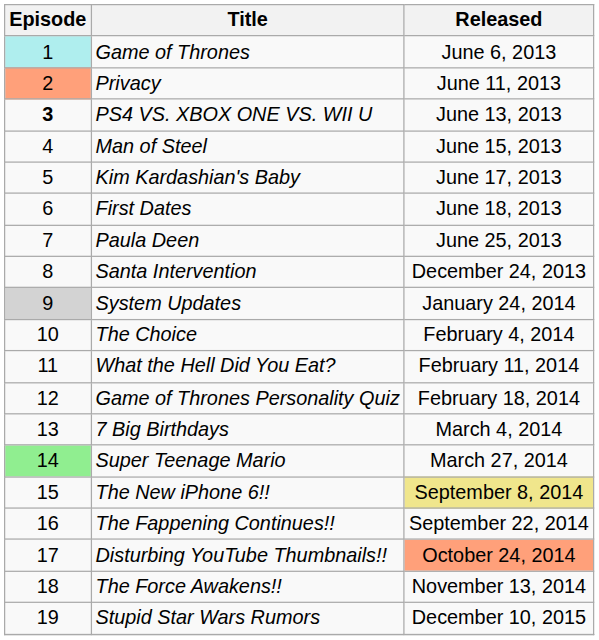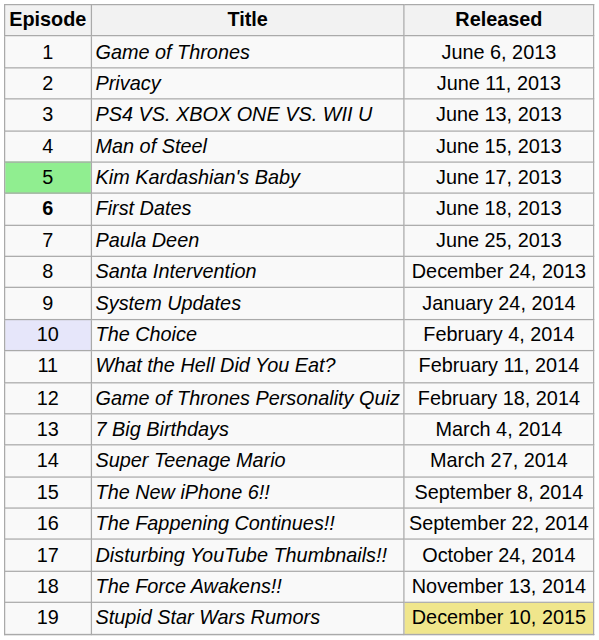Game of Thrones | Episode: paleturquoise background -> no background
Privacy | Episode: lightsalmon background -> no background
PS4 VS. XBOX ONE VS. WII U | Episode: bold -> normal
Kim Kardashian's Baby | Episode: no background -> lightgreen background
First Dates | Episode: normal -> bold
System Updates | Episode: lightgrey background -> no background
The Choice | Episode: no background -> lavender background
Super Teenage Mario | Episode: lightgreen background -> no background
The New iPhone 6!! | Released: khaki background -> no background
Disturbing YouTube Thumbnails!! | Released: lightsalmon background -> no background
Stupid Star Wars Rumors | Released: no background -> khaki background
